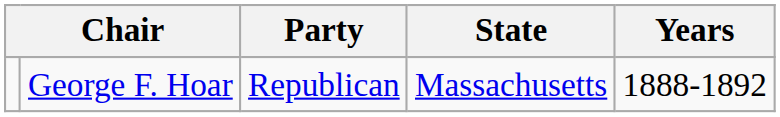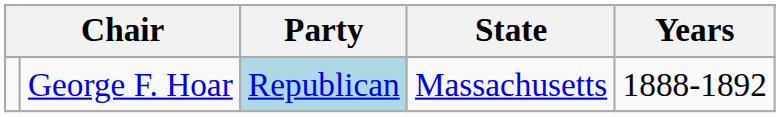George F. Hoar | Party: no background -> lightblue background
